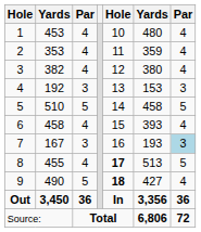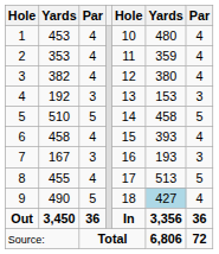7 | column 7: lightblue background -> no background
8 | column 5: bold -> normal
9 | column 5: bold -> normal
9 | column 6: no background -> lightblue background
